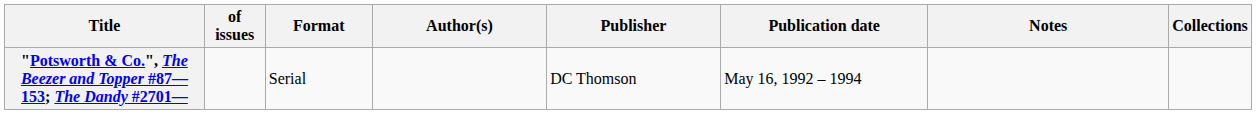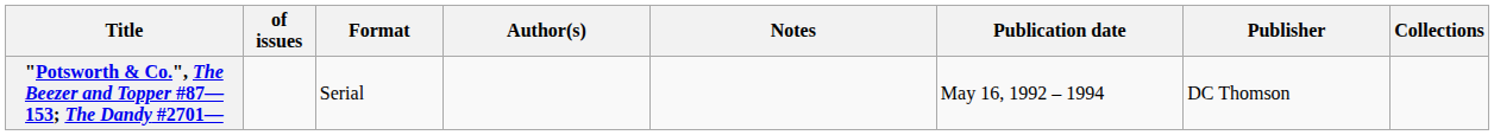columns swapped: Publisher <-> Notes
